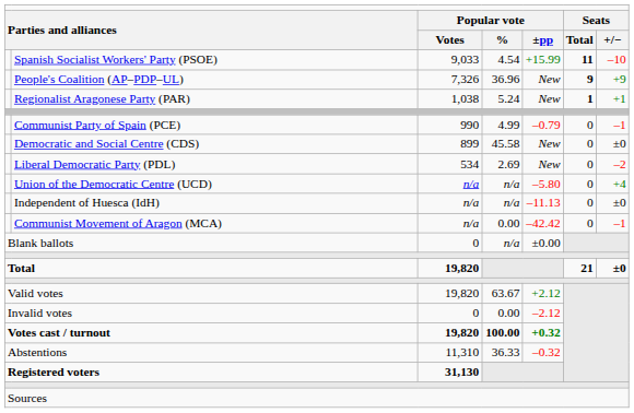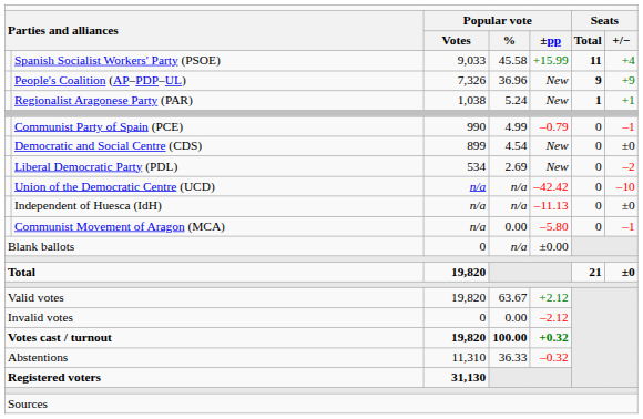Spanish Socialist Workers' Party (PSOE) | column 4: 4.54 -> 45.58
Spanish Socialist Workers' Party (PSOE) | column 7: –10 -> +4
Democratic and Social Centre (CDS) | column 4: 45.58 -> 4.54
Union of the Democratic Centre (UCD) | column 5: –5.80 -> –42.42
Union of the Democratic Centre (UCD) | column 7: +4 -> –10
Communist Movement of Aragon (MCA) | column 5: –42.42 -> –5.80
